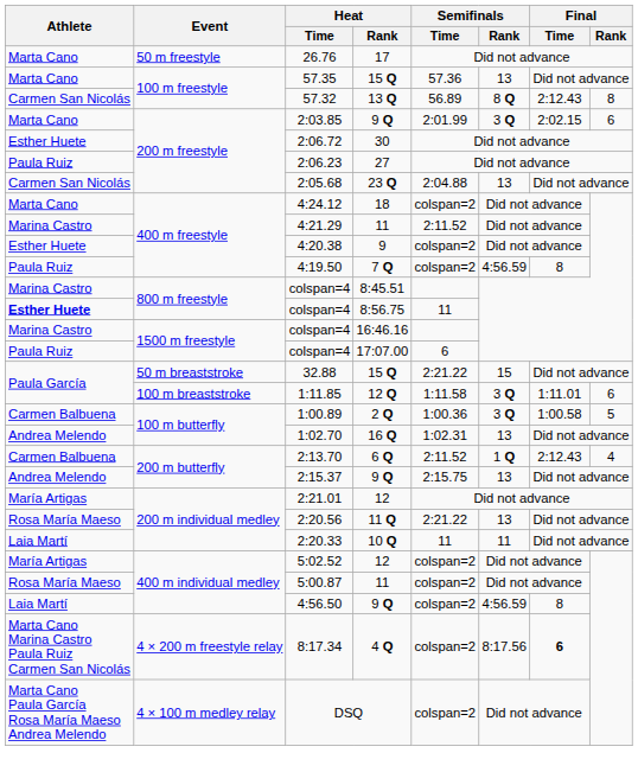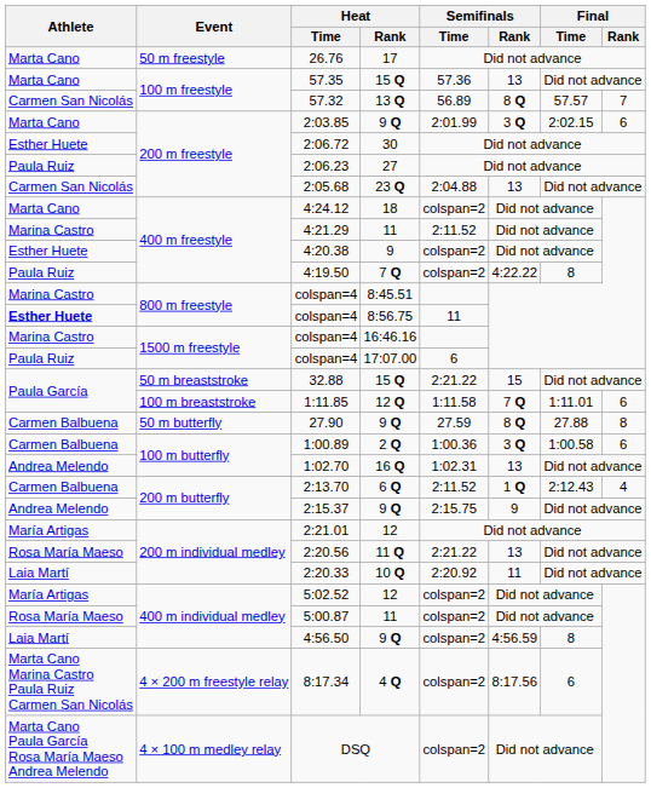57.32 | Final / Time: 2:12.43 -> 57.57
57.32 | Final / Rank: 8 -> 7
4:19.50 | Semifinals / Rank: 4:56.59 -> 4:22.22
1:11.85 | Semifinals / Rank: 3 Q -> 7 Q
+ row: Carmen Balbuena | 50 m butterfly | 27.90 | 9 Q | 27.59 | 8 Q | 27.88 | 8
1:00.89 | Final / Rank: 5 -> 6
2:15.37 | Semifinals / Rank: 13 -> 9
2:20.33 | Semifinals / Time: 11 -> 2:20.92
8:17.34 | Final / Time: bold -> normal
